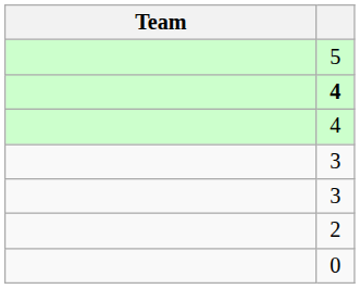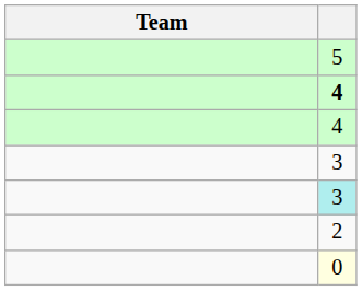row 6 | column 2: no background -> paleturquoise background
row 8 | column 2: no background -> lightyellow background
